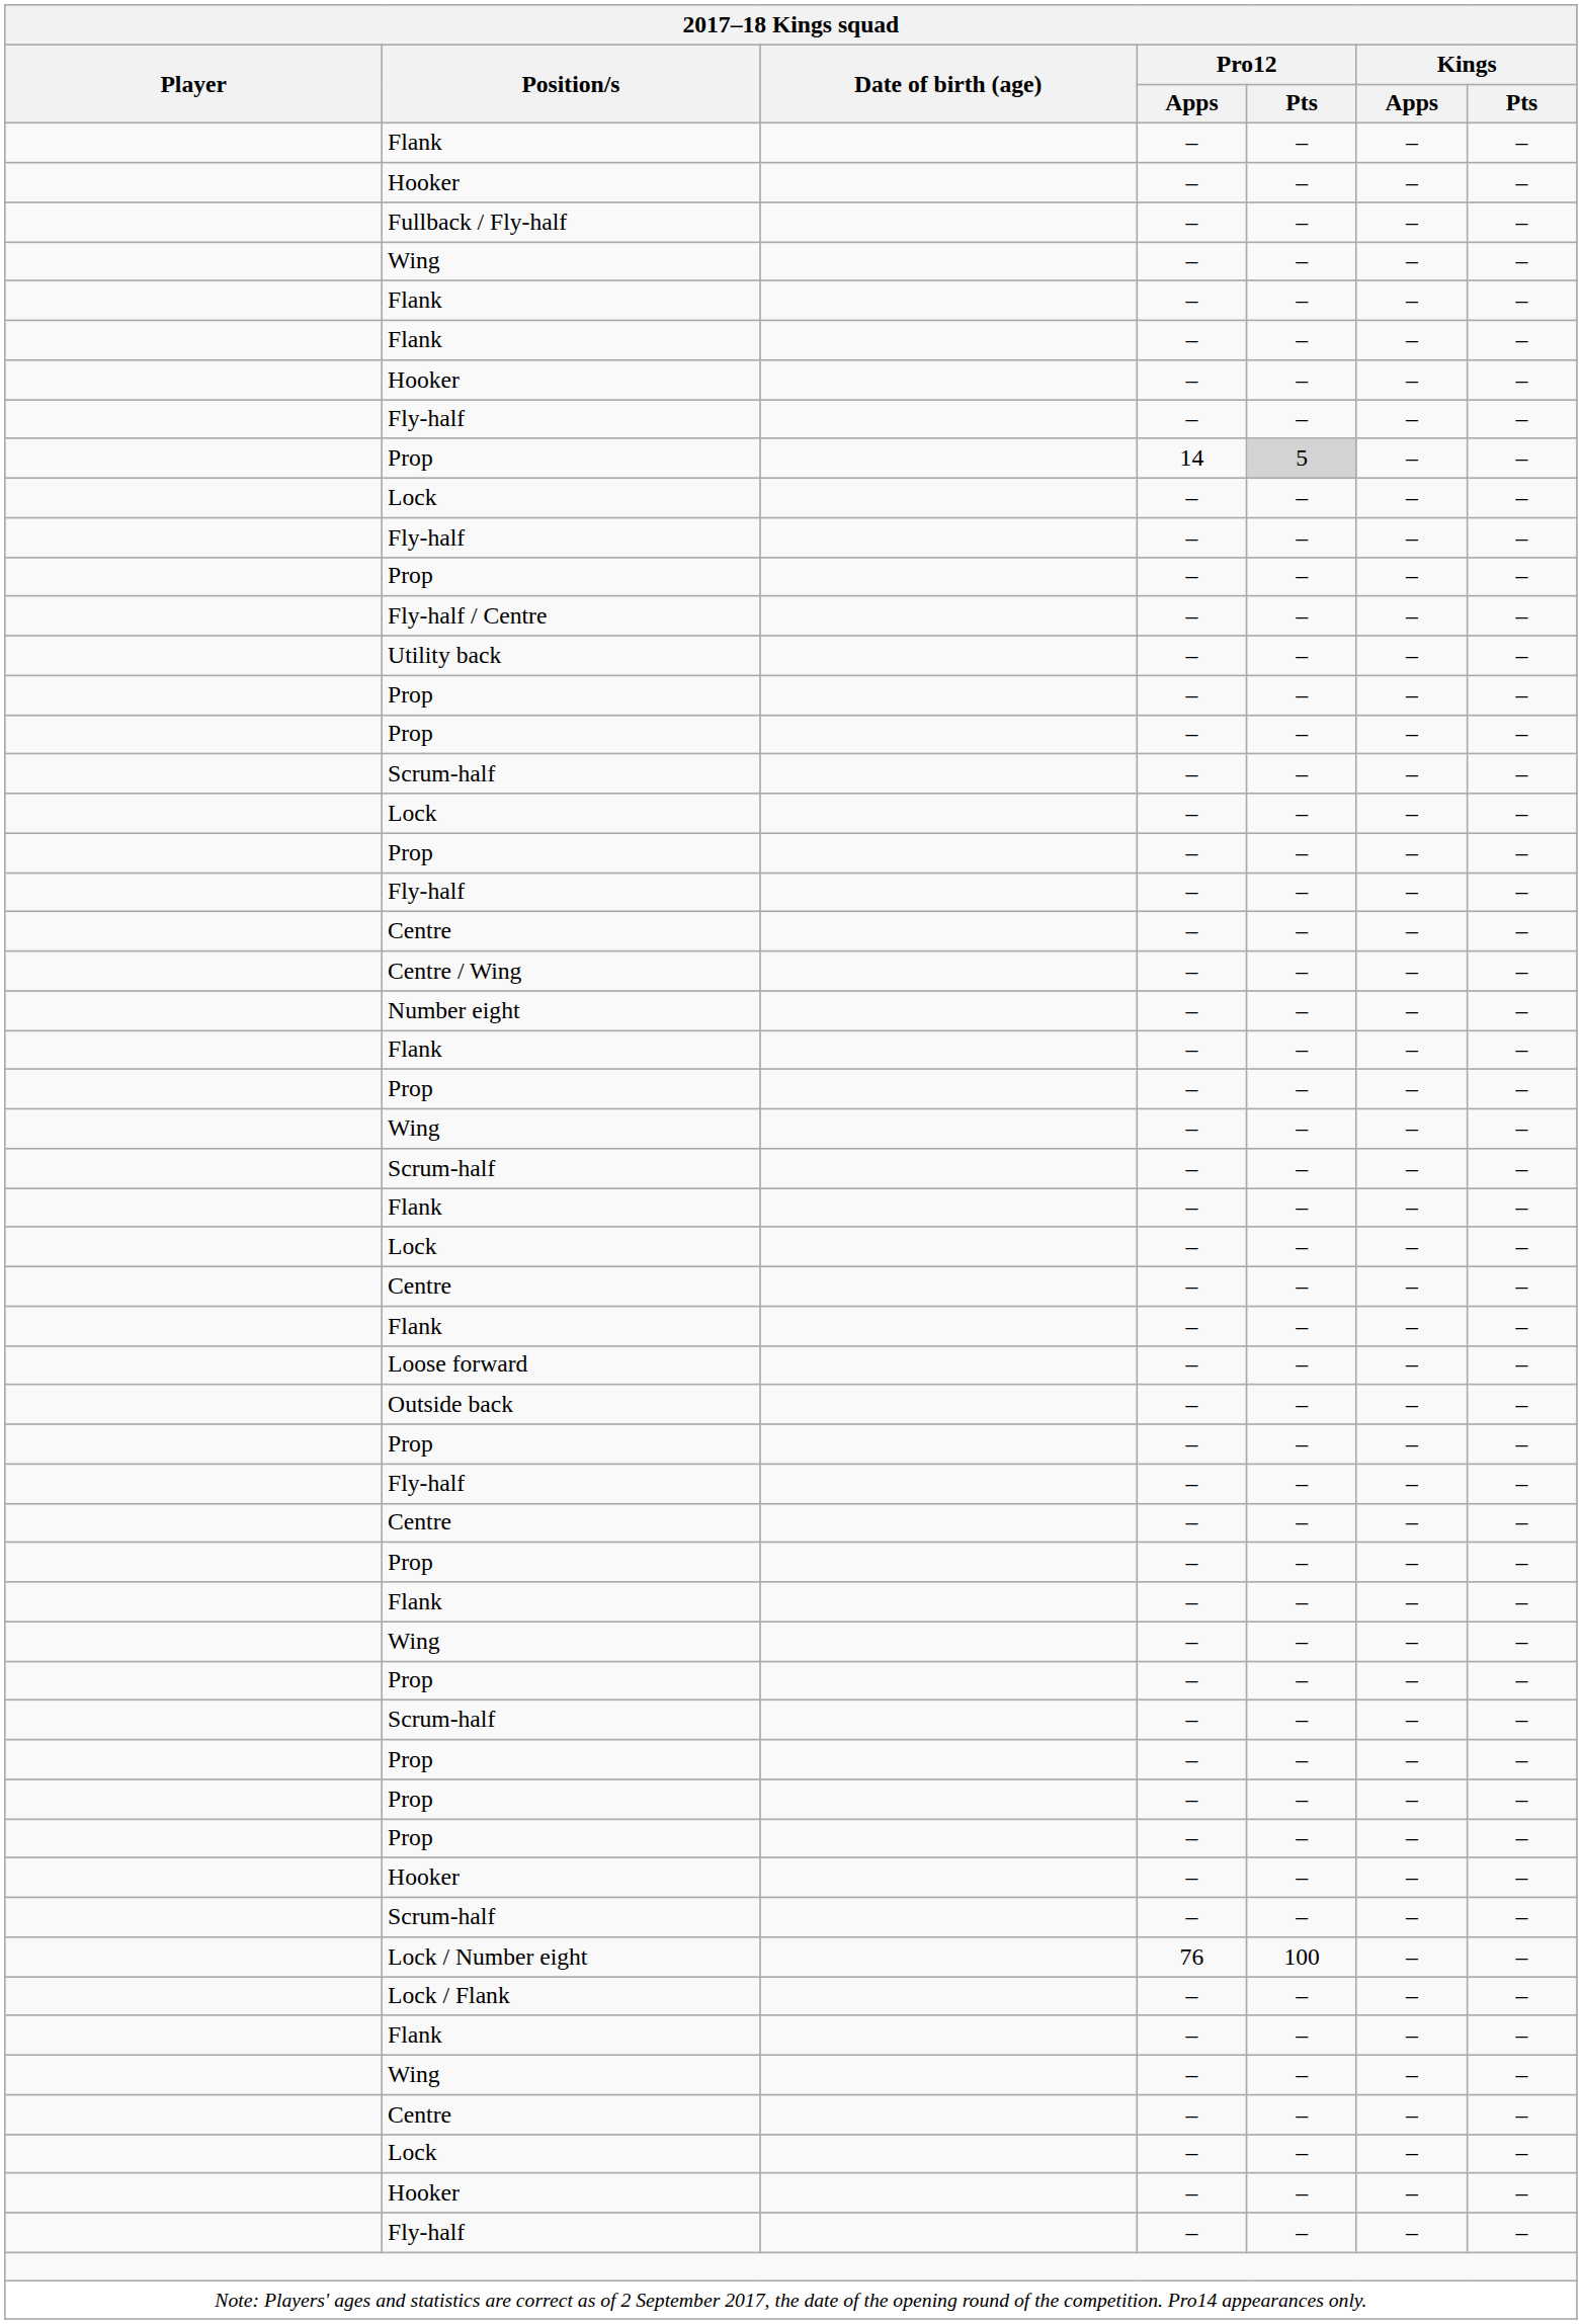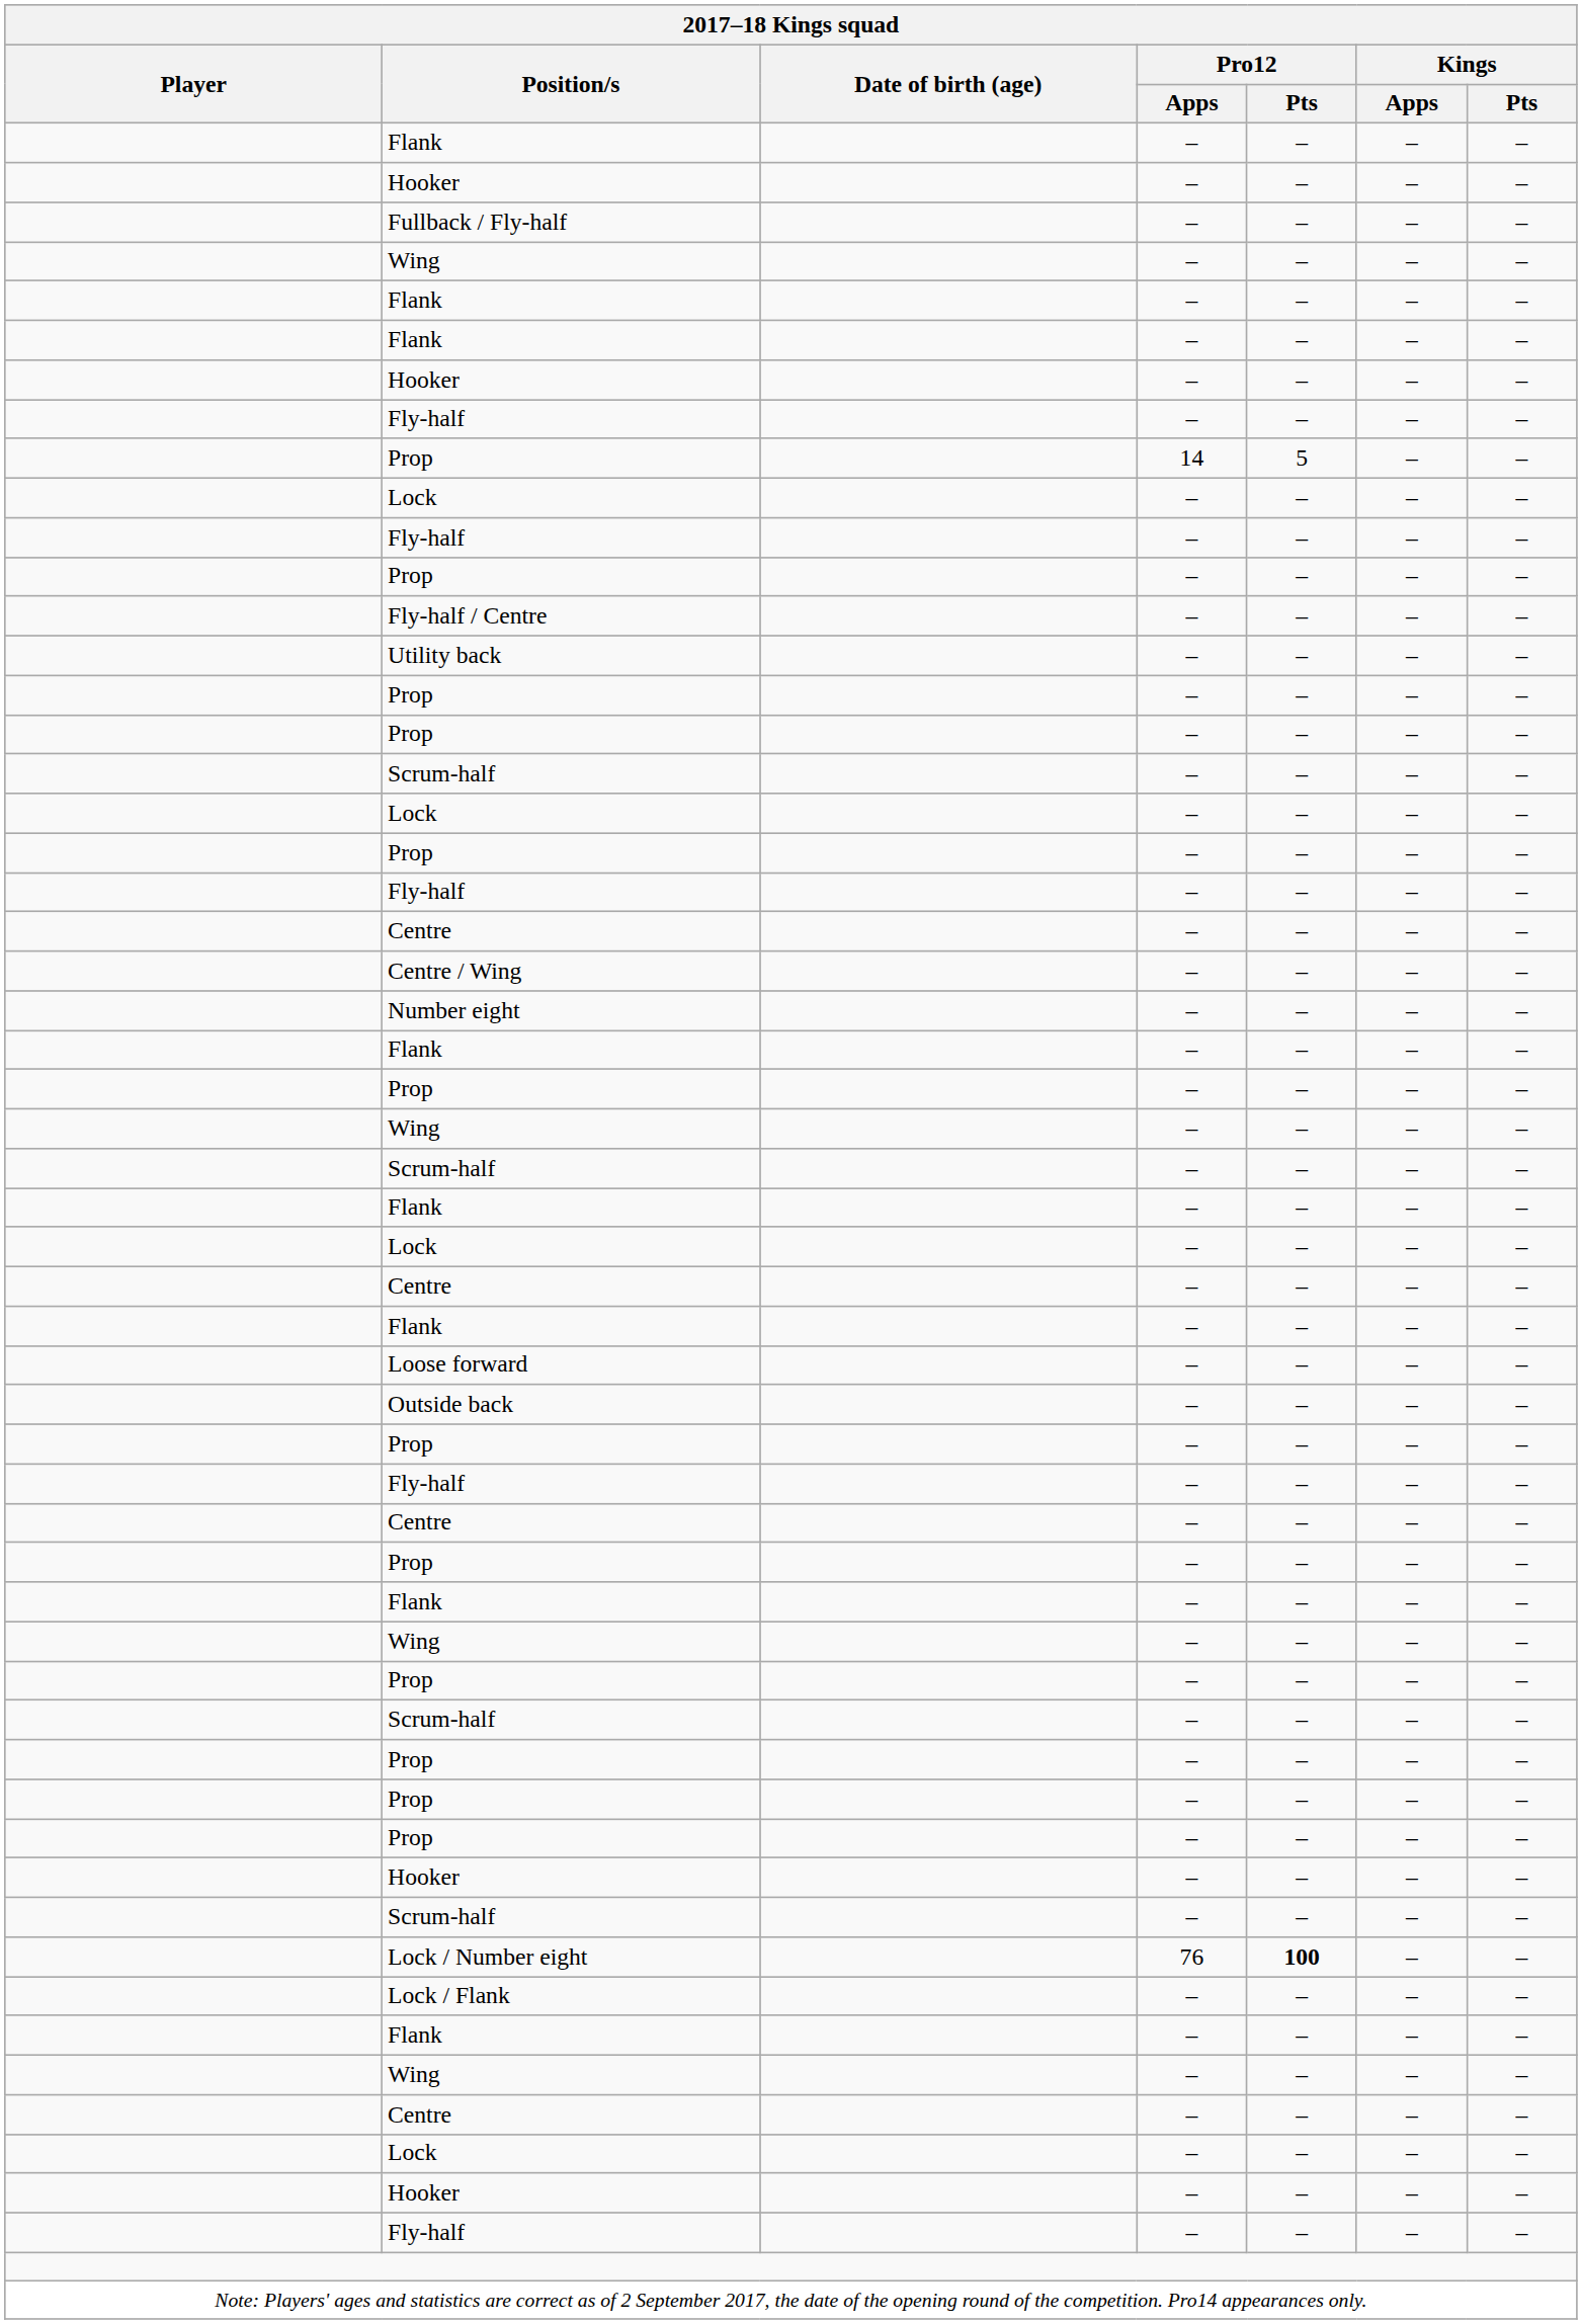Prop / 14 | Pro12 / Pts: lightgrey background -> no background
Lock / Number eight | Pro12 / Pts: normal -> bold
